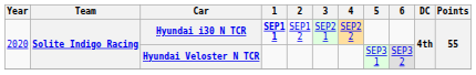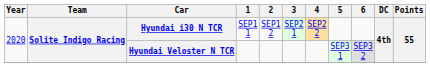Hyundai i30 N TCR | 1: bold -> normal
